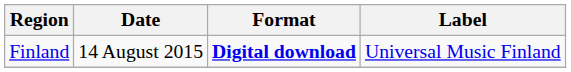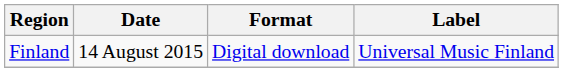Finland | Format: bold -> normal
